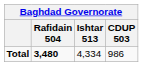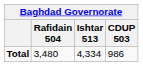row 3 | Rafidain 504: bold -> normal
